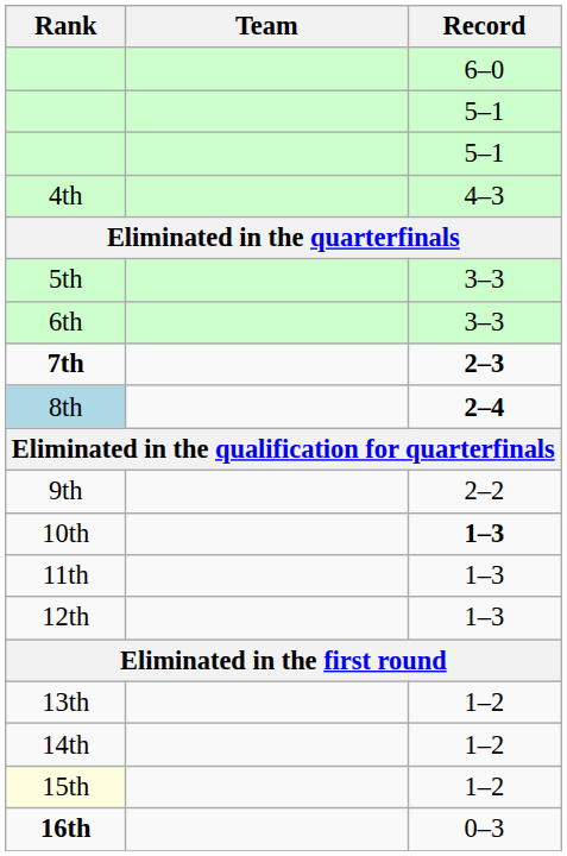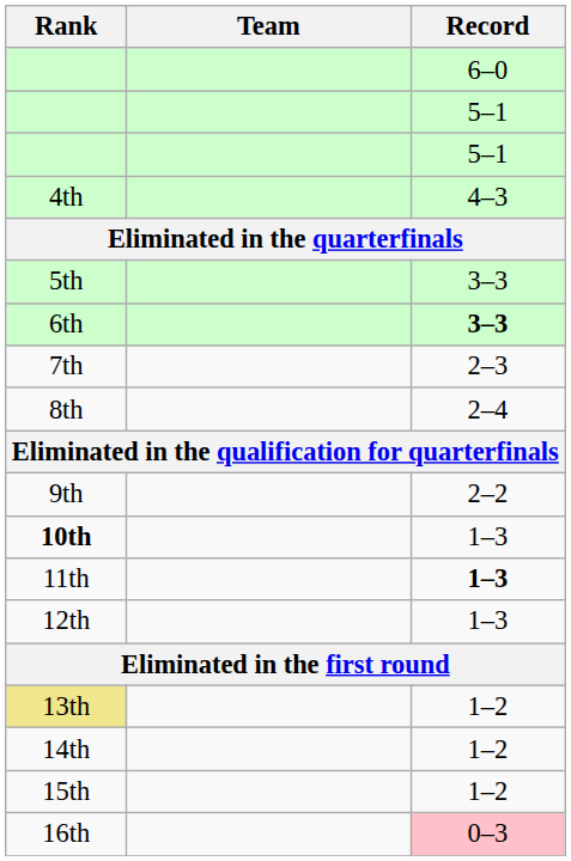6th | Record: normal -> bold
7th | Rank: bold -> normal
7th | Record: bold -> normal
8th | Rank: lightblue background -> no background
8th | Record: bold -> normal
10th | Rank: normal -> bold
10th | Record: bold -> normal
11th | Record: normal -> bold
13th | Rank: no background -> khaki background
15th | Rank: lightyellow background -> no background
16th | Rank: bold -> normal
16th | Record: no background -> pink background
